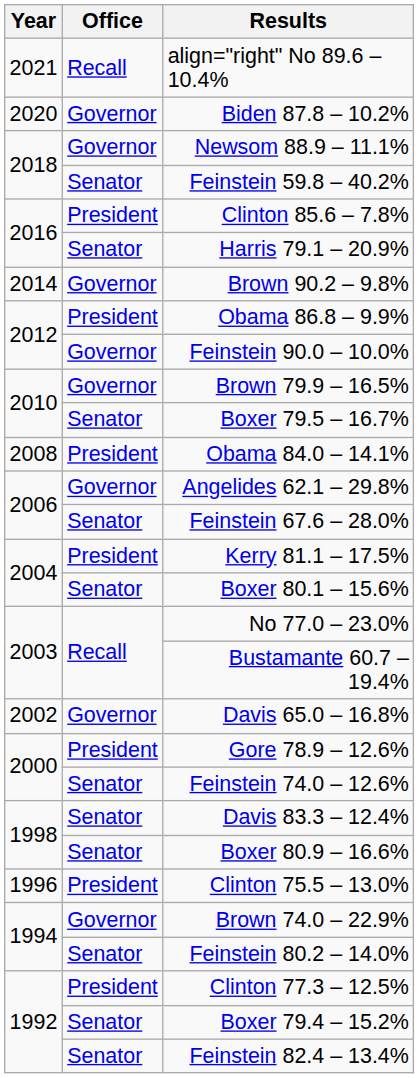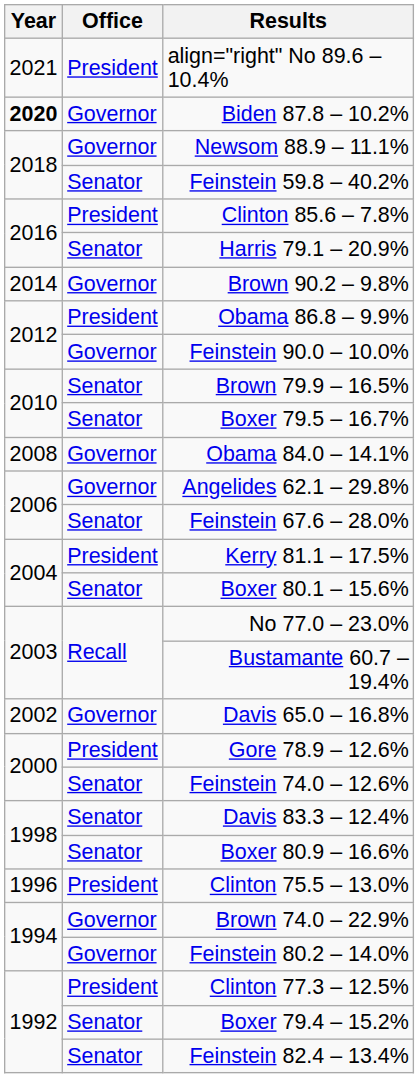align="right" No 89.6 – 10.4% | Office: Recall -> President
Biden 87.8 – 10.2% | Year: normal -> bold
Brown 79.9 – 16.5% | Office: Governor -> Senator
Obama 84.0 – 14.1% | Office: President -> Governor
Feinstein 80.2 – 14.0% | Office: Senator -> Governor
